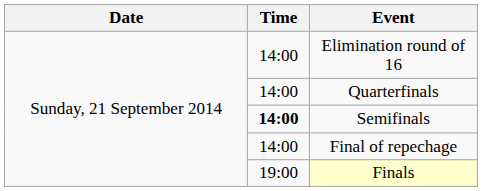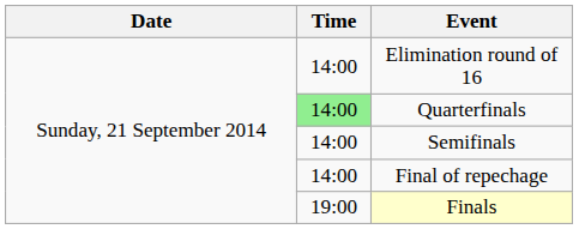Quarterfinals | Time: no background -> lightgreen background
Semifinals | Time: bold -> normal
